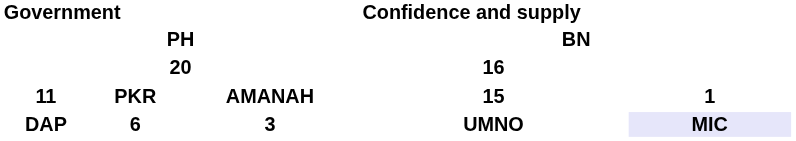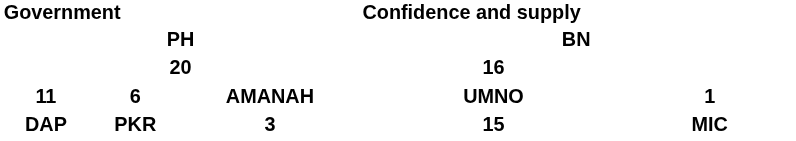11 | column 2: PKR -> 6
11 | column 4: 15 -> UMNO
DAP | column 2: 6 -> PKR
DAP | column 4: UMNO -> 15
DAP | column 5: lavender background -> no background
